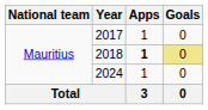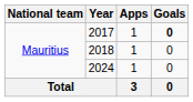2017 | Goals: normal -> bold
2018 | Apps: bold -> normal
2018 | Goals: khaki background -> no background
